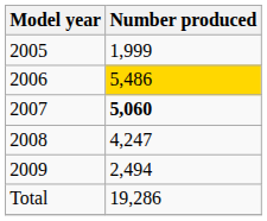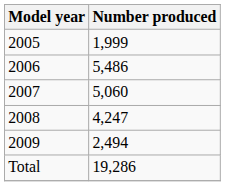2006 | Number produced: gold background -> no background
2007 | Number produced: bold -> normal
